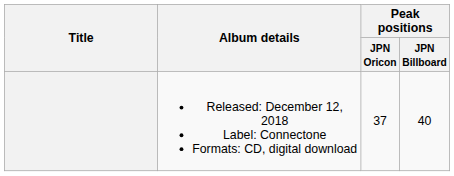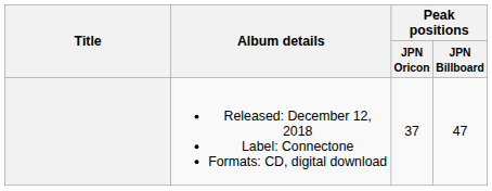row 3 | Peak positions / JPN Billboard: 40 -> 47
